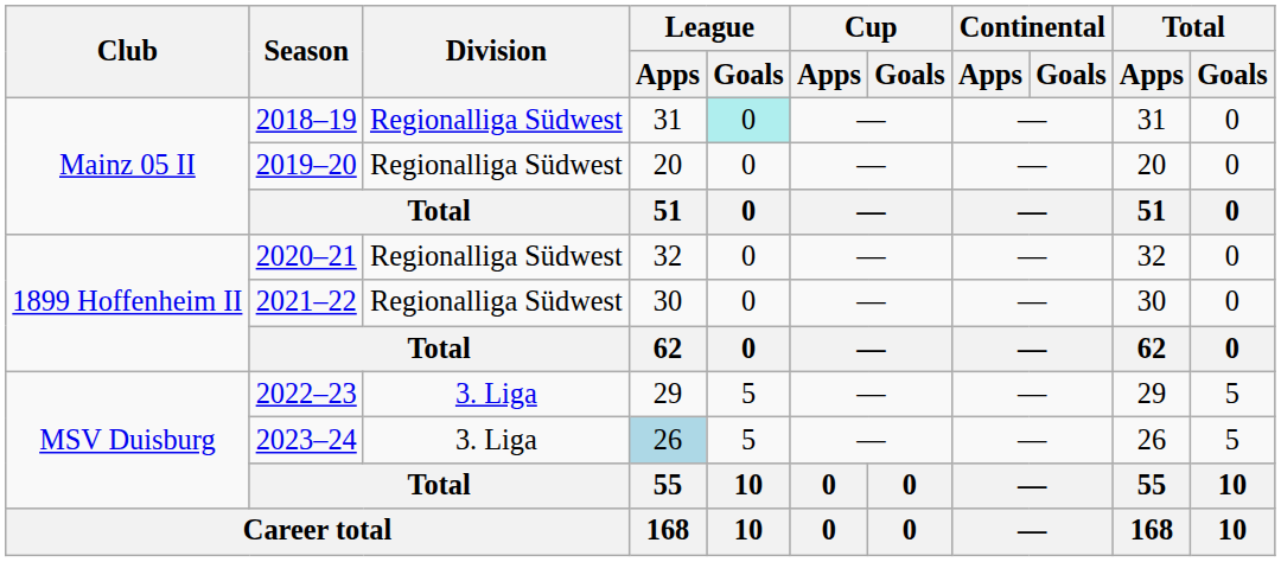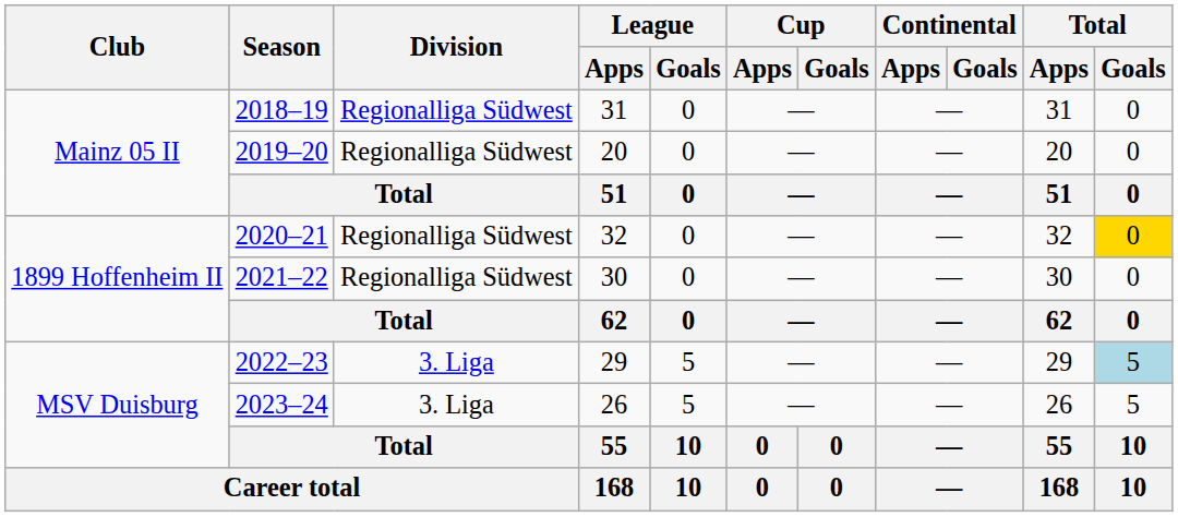2018–19 | League / Goals: paleturquoise background -> no background
2020–21 | Total / Goals: no background -> gold background
2022–23 | Total / Goals: no background -> lightblue background
2023–24 | League / Apps: lightblue background -> no background
